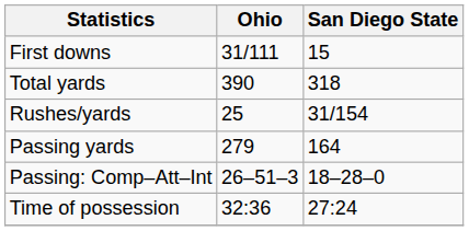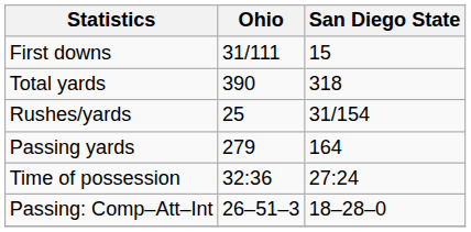rows swapped: Passing: Comp–Att–Int <-> Time of possession
